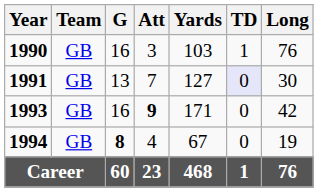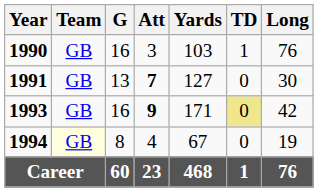1991 | Att: normal -> bold
1991 | TD: lavender background -> no background
1993 | TD: no background -> khaki background
1994 | Team: no background -> lightyellow background
1994 | G: bold -> normal
